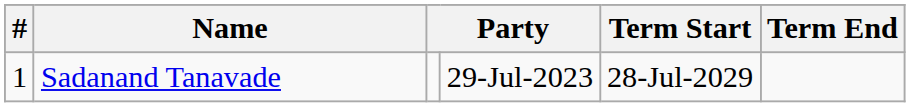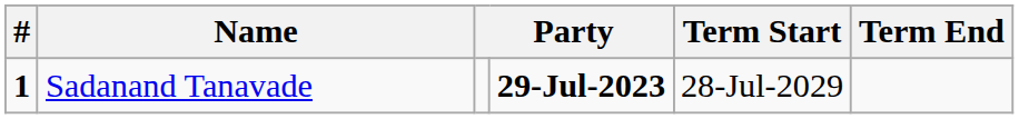Sadanand Tanavade | #: normal -> bold
Sadanand Tanavade | column 4: normal -> bold
